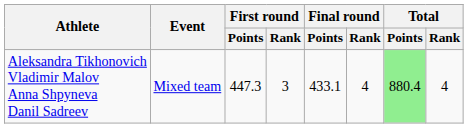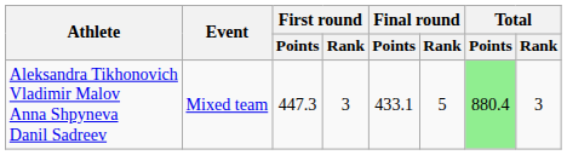row 3 | Final round / Rank: 4 -> 5
row 3 | Total / Rank: 4 -> 3
